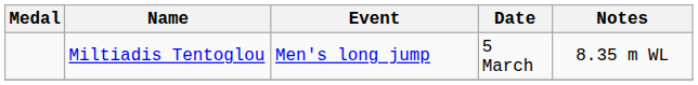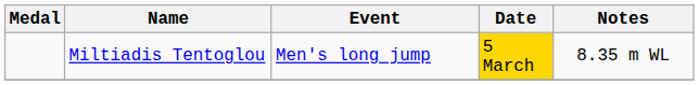Miltiadis Tentoglou | Date: no background -> gold background
